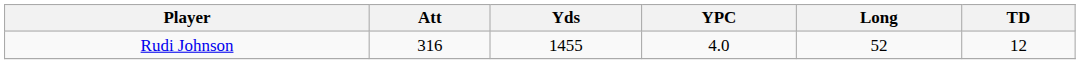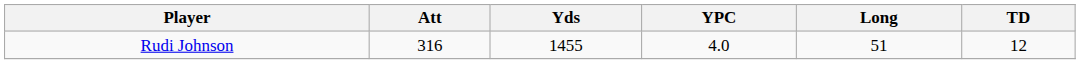Rudi Johnson | Long: 52 -> 51
